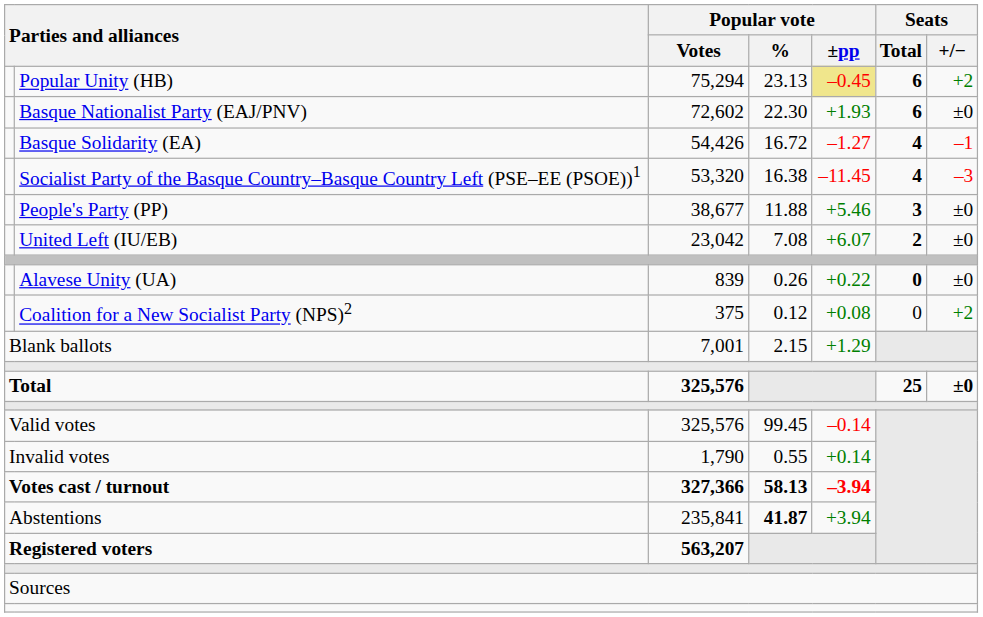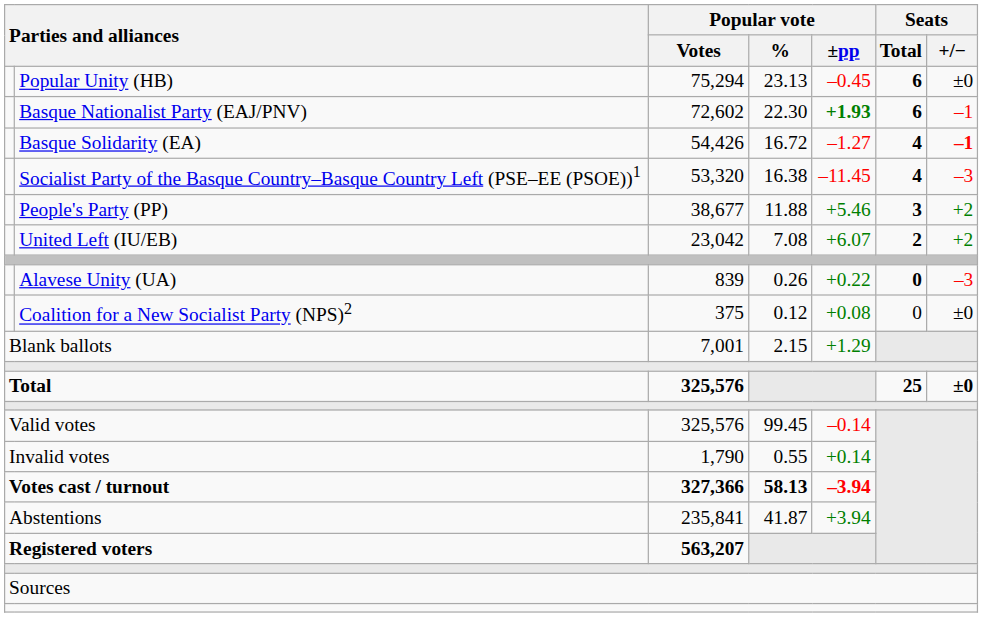Popular Unity (HB) | Popular vote / ±pp: khaki background -> no background
Popular Unity (HB) | Seats / +/−: +2 -> ±0
Basque Nationalist Party (EAJ/PNV) | Popular vote / ±pp: normal -> bold
Basque Nationalist Party (EAJ/PNV) | Seats / +/−: ±0 -> –1
Basque Solidarity (EA) | Seats / +/−: normal -> bold
People's Party (PP) | Seats / +/−: ±0 -> +2
United Left (IU/EB) | Seats / +/−: ±0 -> +2
Alavese Unity (UA) | Seats / +/−: ±0 -> –3
Coalition for a New Socialist Party (NPS)2 | Seats / +/−: +2 -> ±0
Abstentions | Popular vote / %: bold -> normal
